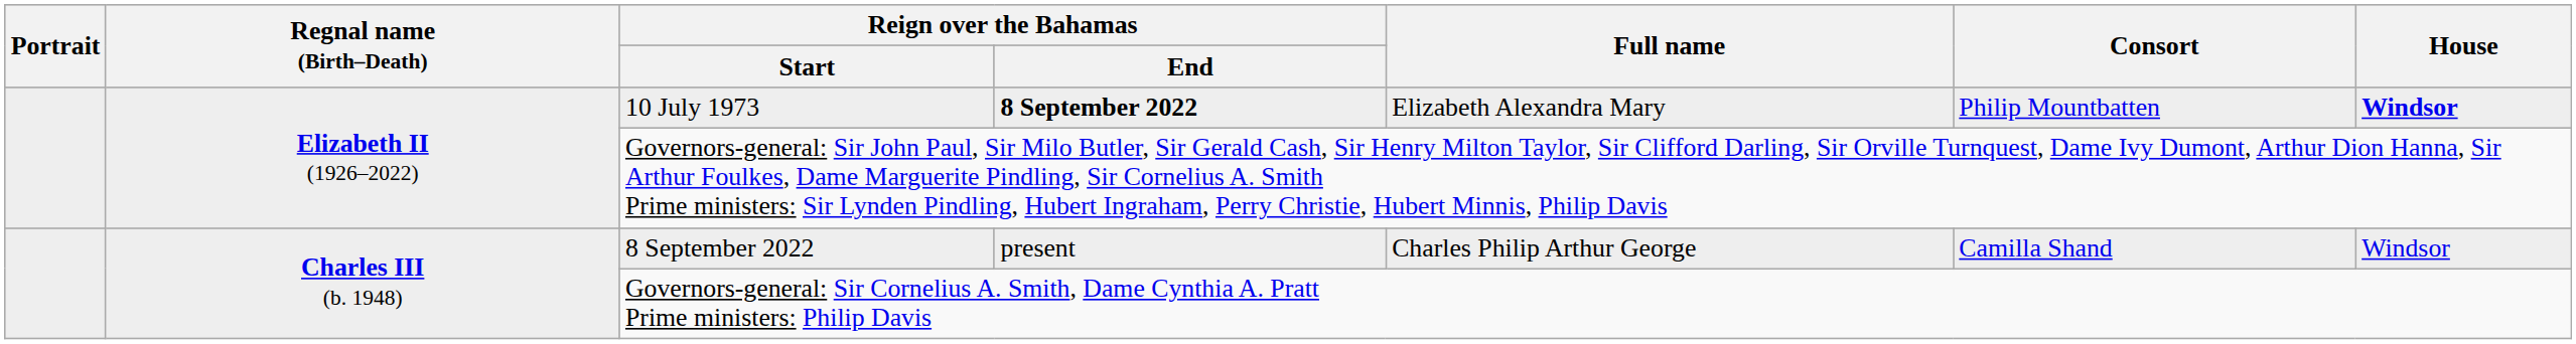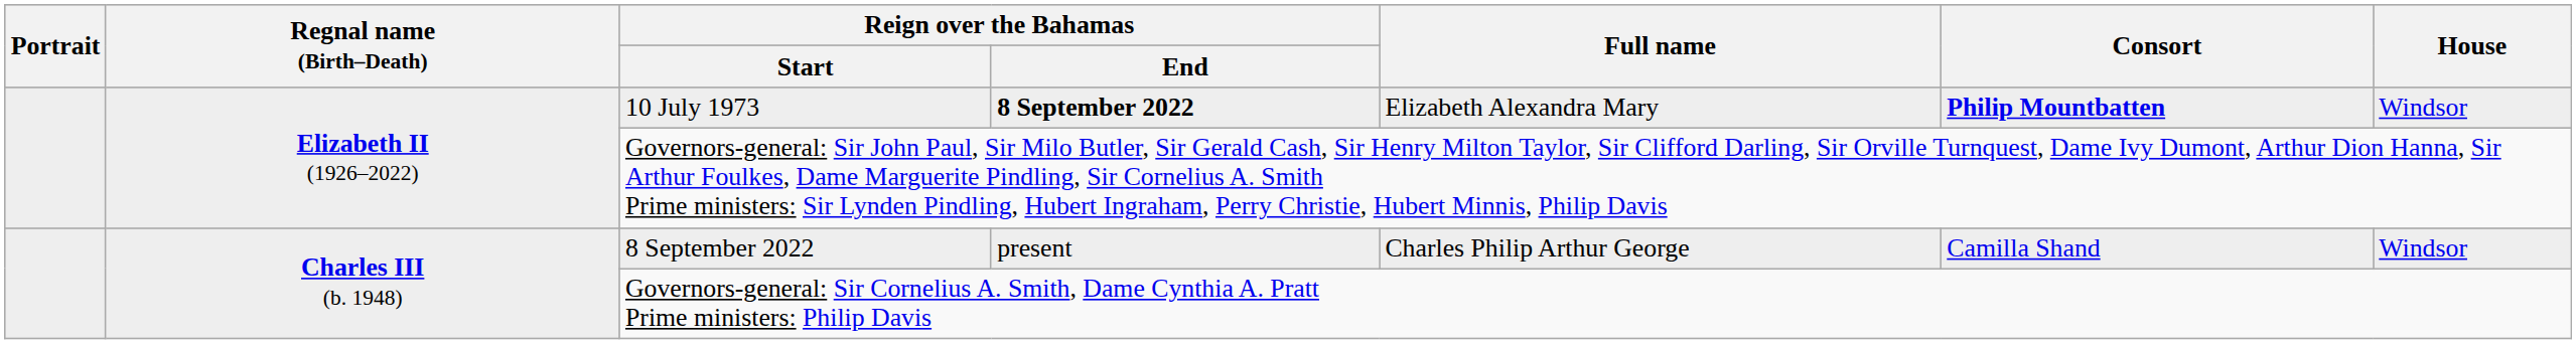10 July 1973 | Consort: normal -> bold
10 July 1973 | House: bold -> normal
